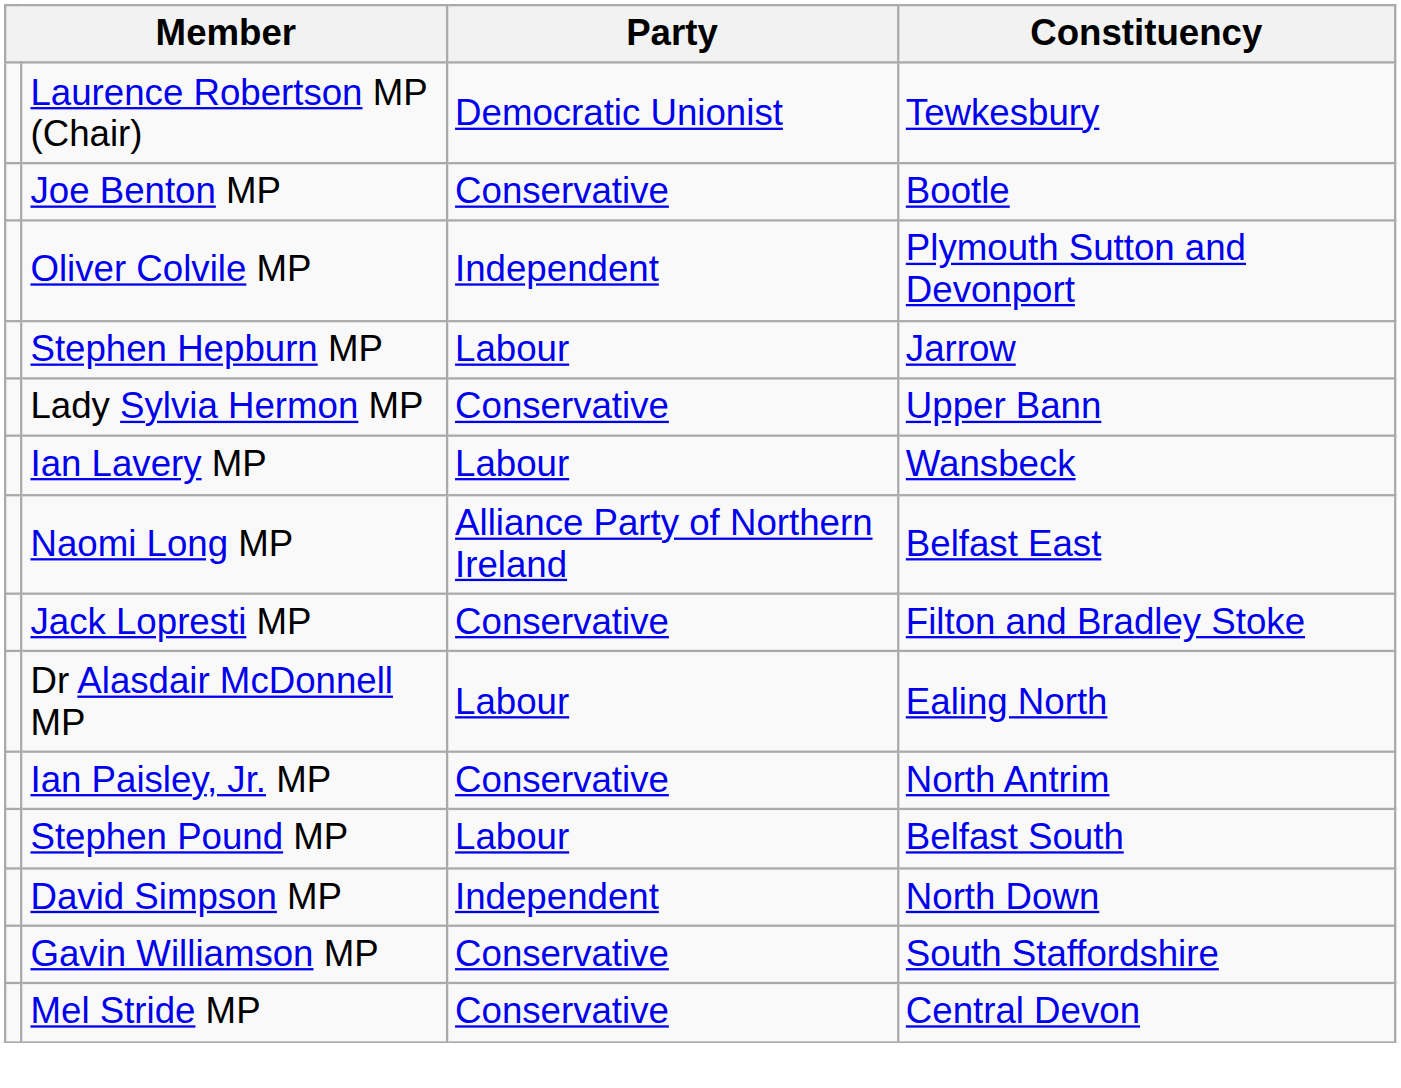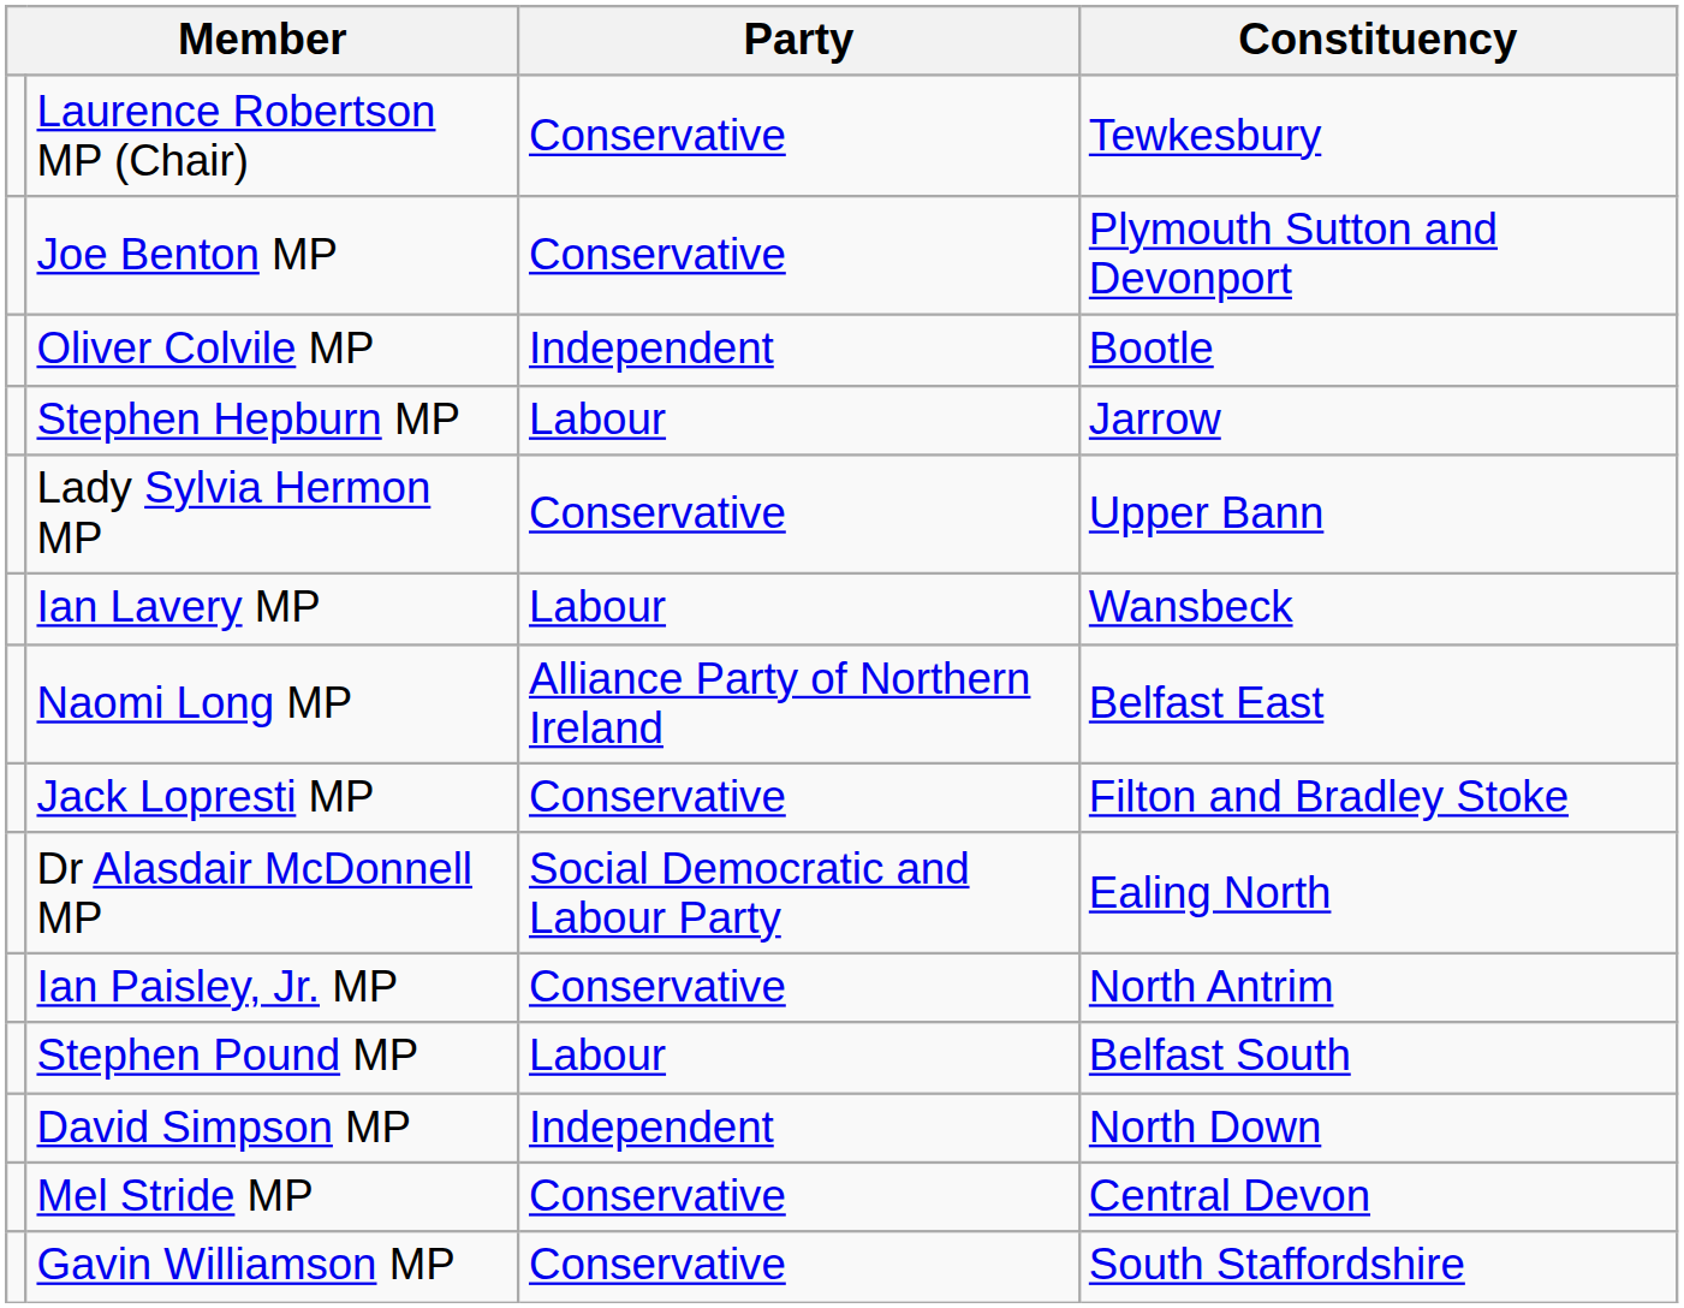Laurence Robertson MP (Chair) | Party: Democratic Unionist -> Conservative
Joe Benton MP | Constituency: Bootle -> Plymouth Sutton and Devonport
Oliver Colvile MP | Constituency: Plymouth Sutton and Devonport -> Bootle
Dr Alasdair McDonnell MP | Party: Labour -> Social Democratic and Labour Party
rows swapped: Mel Stride MP <-> Gavin Williamson MP
